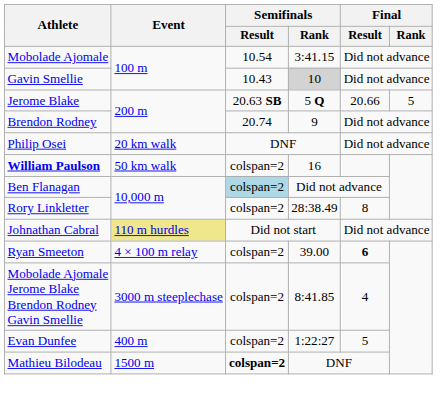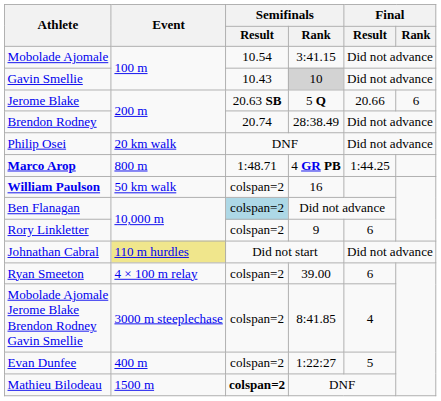Jerome Blake | Final / Rank: 5 -> 6
Brendon Rodney | Semifinals / Rank: 9 -> 28:38.49
+ row: Marco Arop | 800 m | 1:48.71 | 4 GR PB | 1:44.25
Rory Linkletter | Semifinals / Rank: 28:38.49 -> 9
Rory Linkletter | Final / Result: 8 -> 6
Ryan Smeeton | Final / Result: bold -> normal
